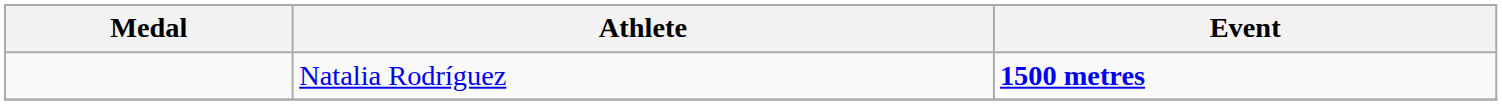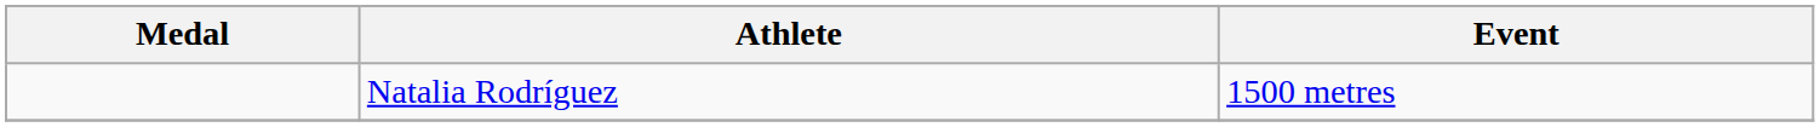Natalia Rodríguez | Event: bold -> normal
